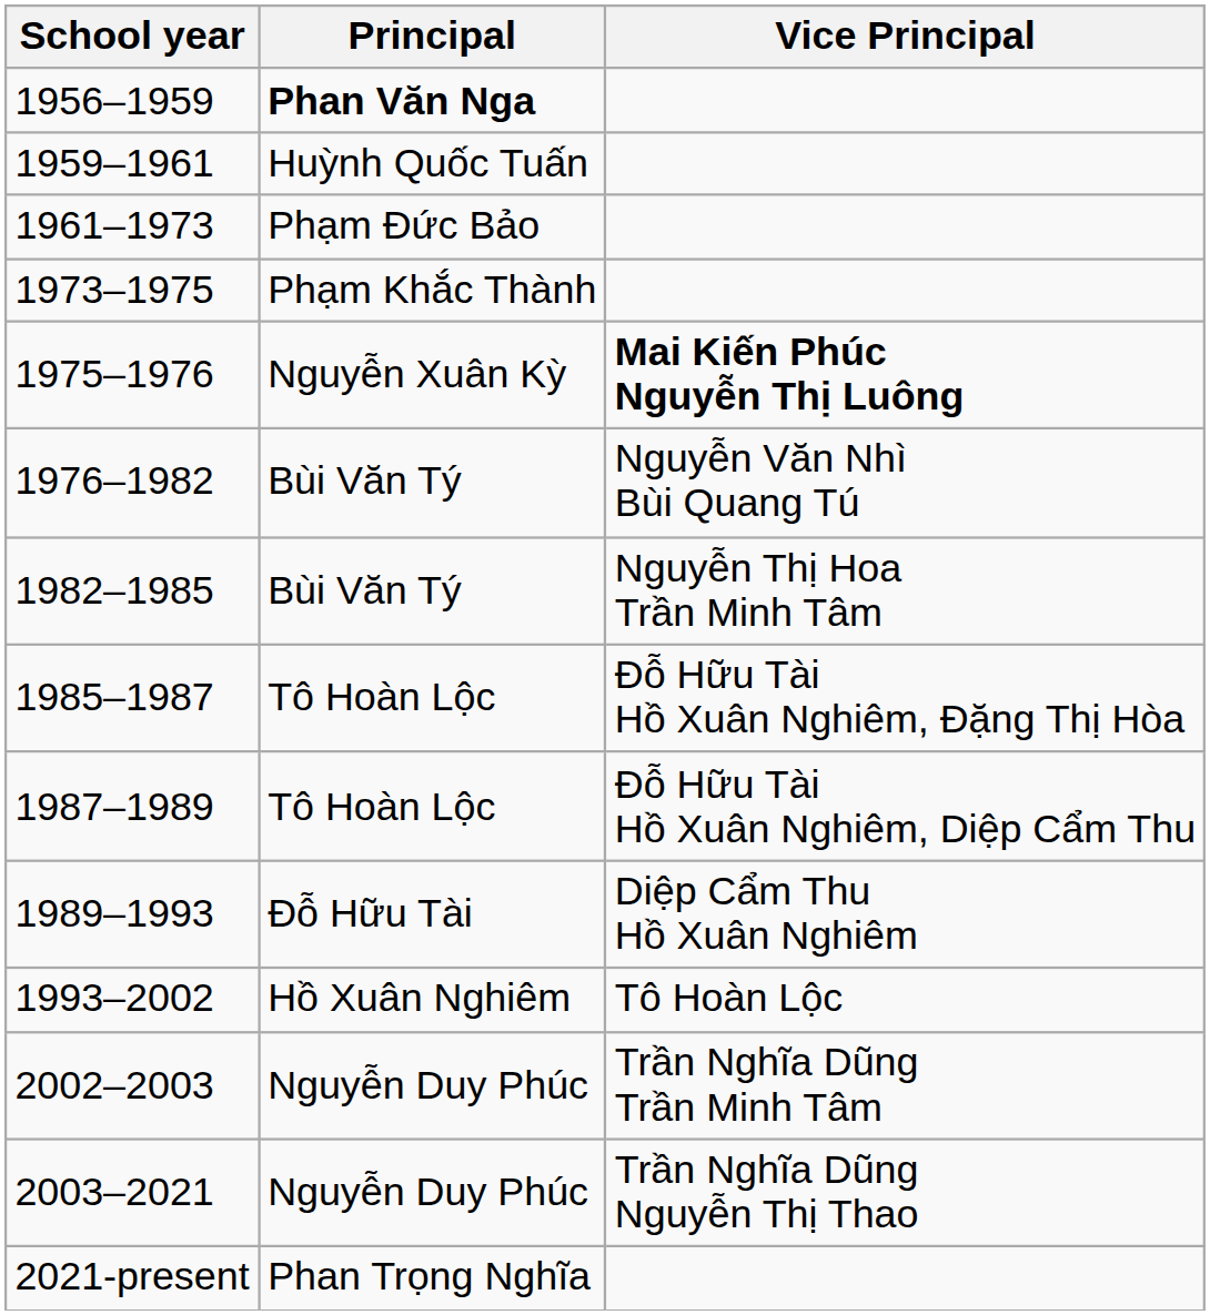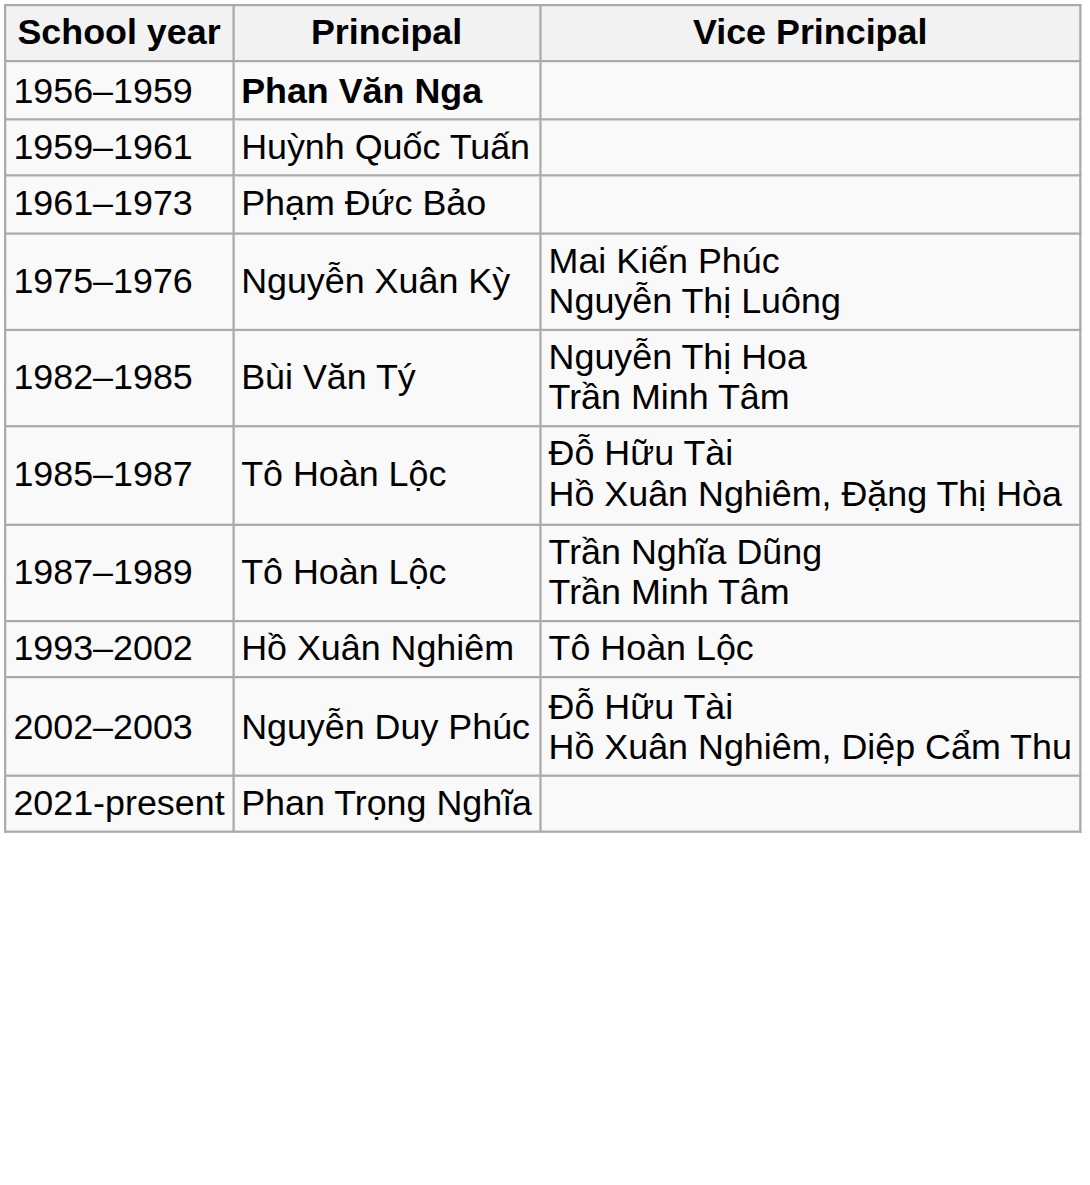- row: 1973–1975 | Phạm Khắc Thành
1975–1976 | Vice Principal: bold -> normal
- row: 1976–1982 | Bùi Văn Tý | Nguyễn Văn Nhì Bùi Quang Tú
1987–1989 | Vice Principal: Đỗ Hữu Tài Hồ Xuân Nghiêm, Diệp Cẩm Thu -> Trần Nghĩa Dũng Trần Minh Tâm
- row: 1989–1993 | Đỗ Hữu Tài | Diệp Cẩm Thu Hồ Xuân Nghiêm
2002–2003 | Vice Principal: Trần Nghĩa Dũng Trần Minh Tâm -> Đỗ Hữu Tài Hồ Xuân Nghiêm, Diệp Cẩm Thu
- row: 2003–2021 | Nguyễn Duy Phúc | Trần Nghĩa Dũng Nguyễn Thị Thao
